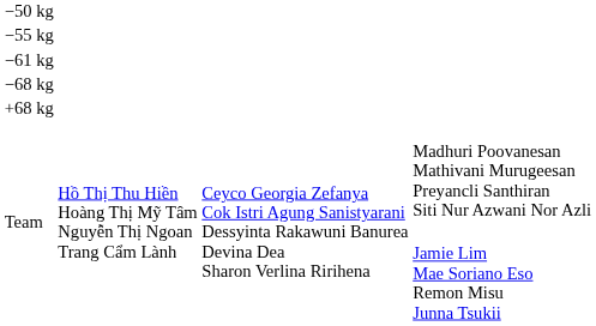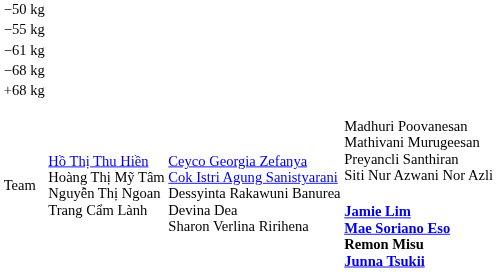Team / Jamie Lim Mae Soriano Eso Remon Misu Junna Tsukii | column 4: normal -> bold
